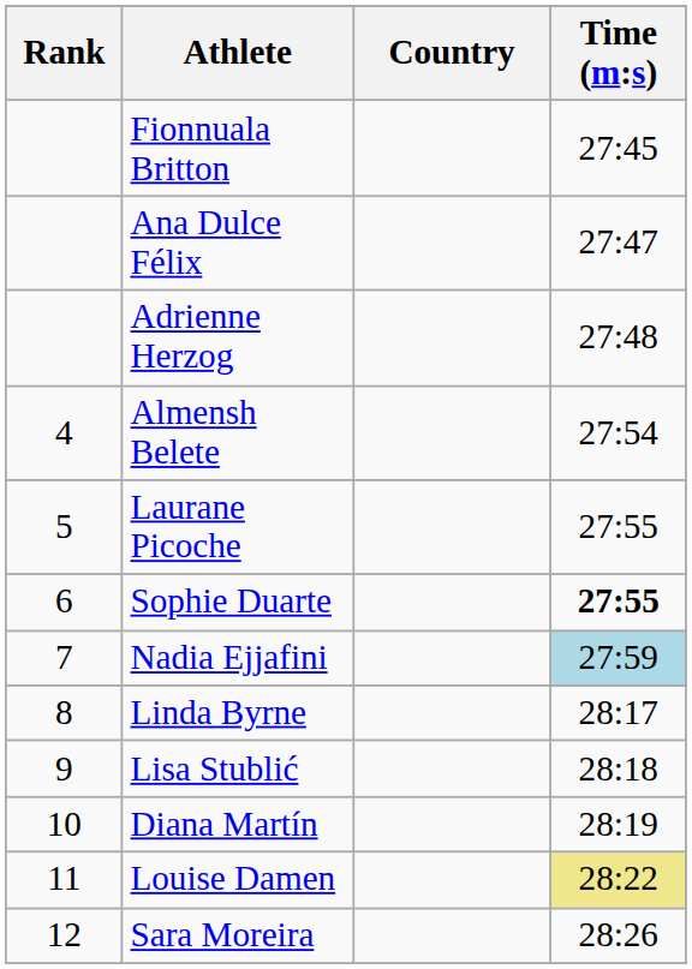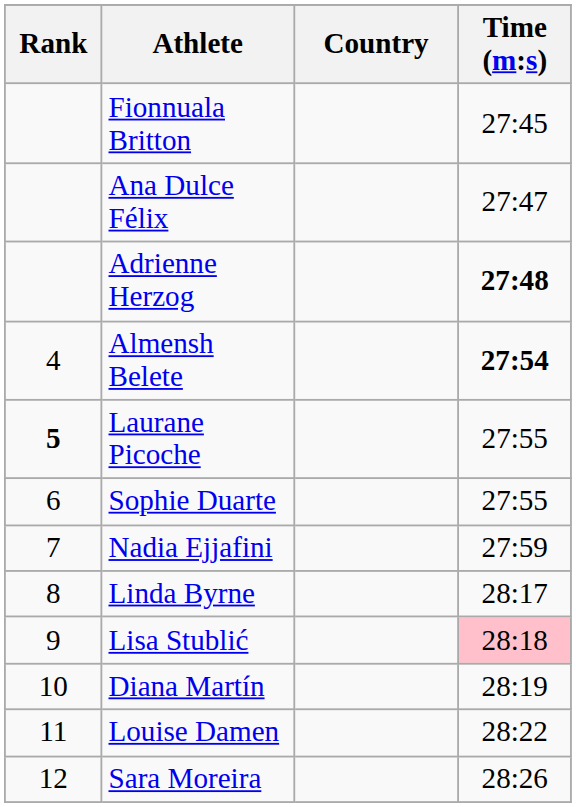Adrienne Herzog | Time (m:s): normal -> bold
Almensh Belete | Time (m:s): normal -> bold
Laurane Picoche | Rank: normal -> bold
Sophie Duarte | Time (m:s): bold -> normal
Nadia Ejjafini | Time (m:s): lightblue background -> no background
Lisa Stublić | Time (m:s): no background -> pink background
Louise Damen | Time (m:s): khaki background -> no background
